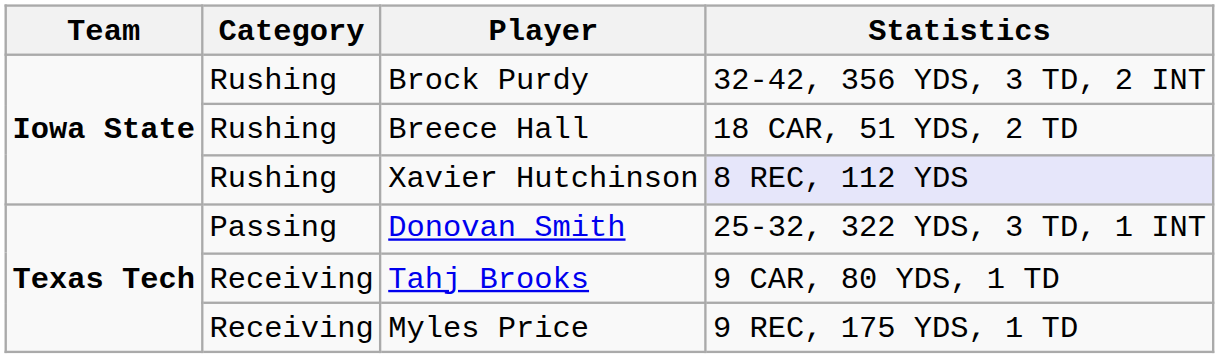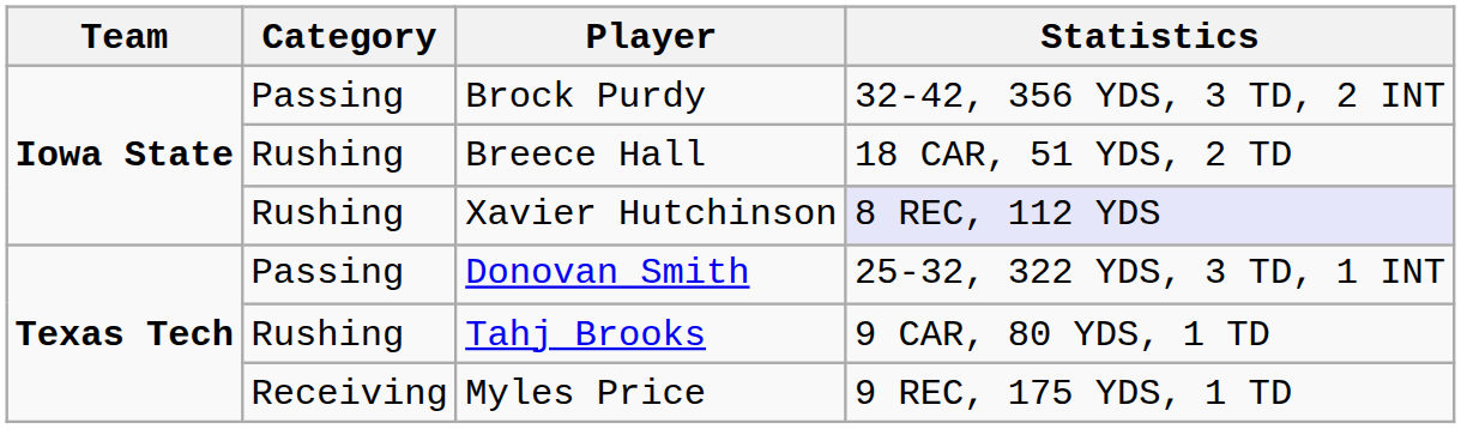Brock Purdy | Category: Rushing -> Passing
Tahj Brooks | Category: Receiving -> Rushing
